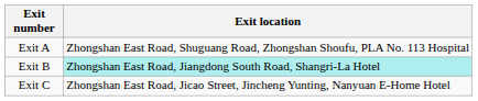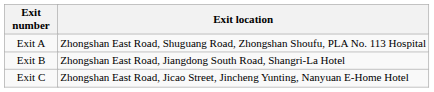Exit B | Exit location: paleturquoise background -> no background
